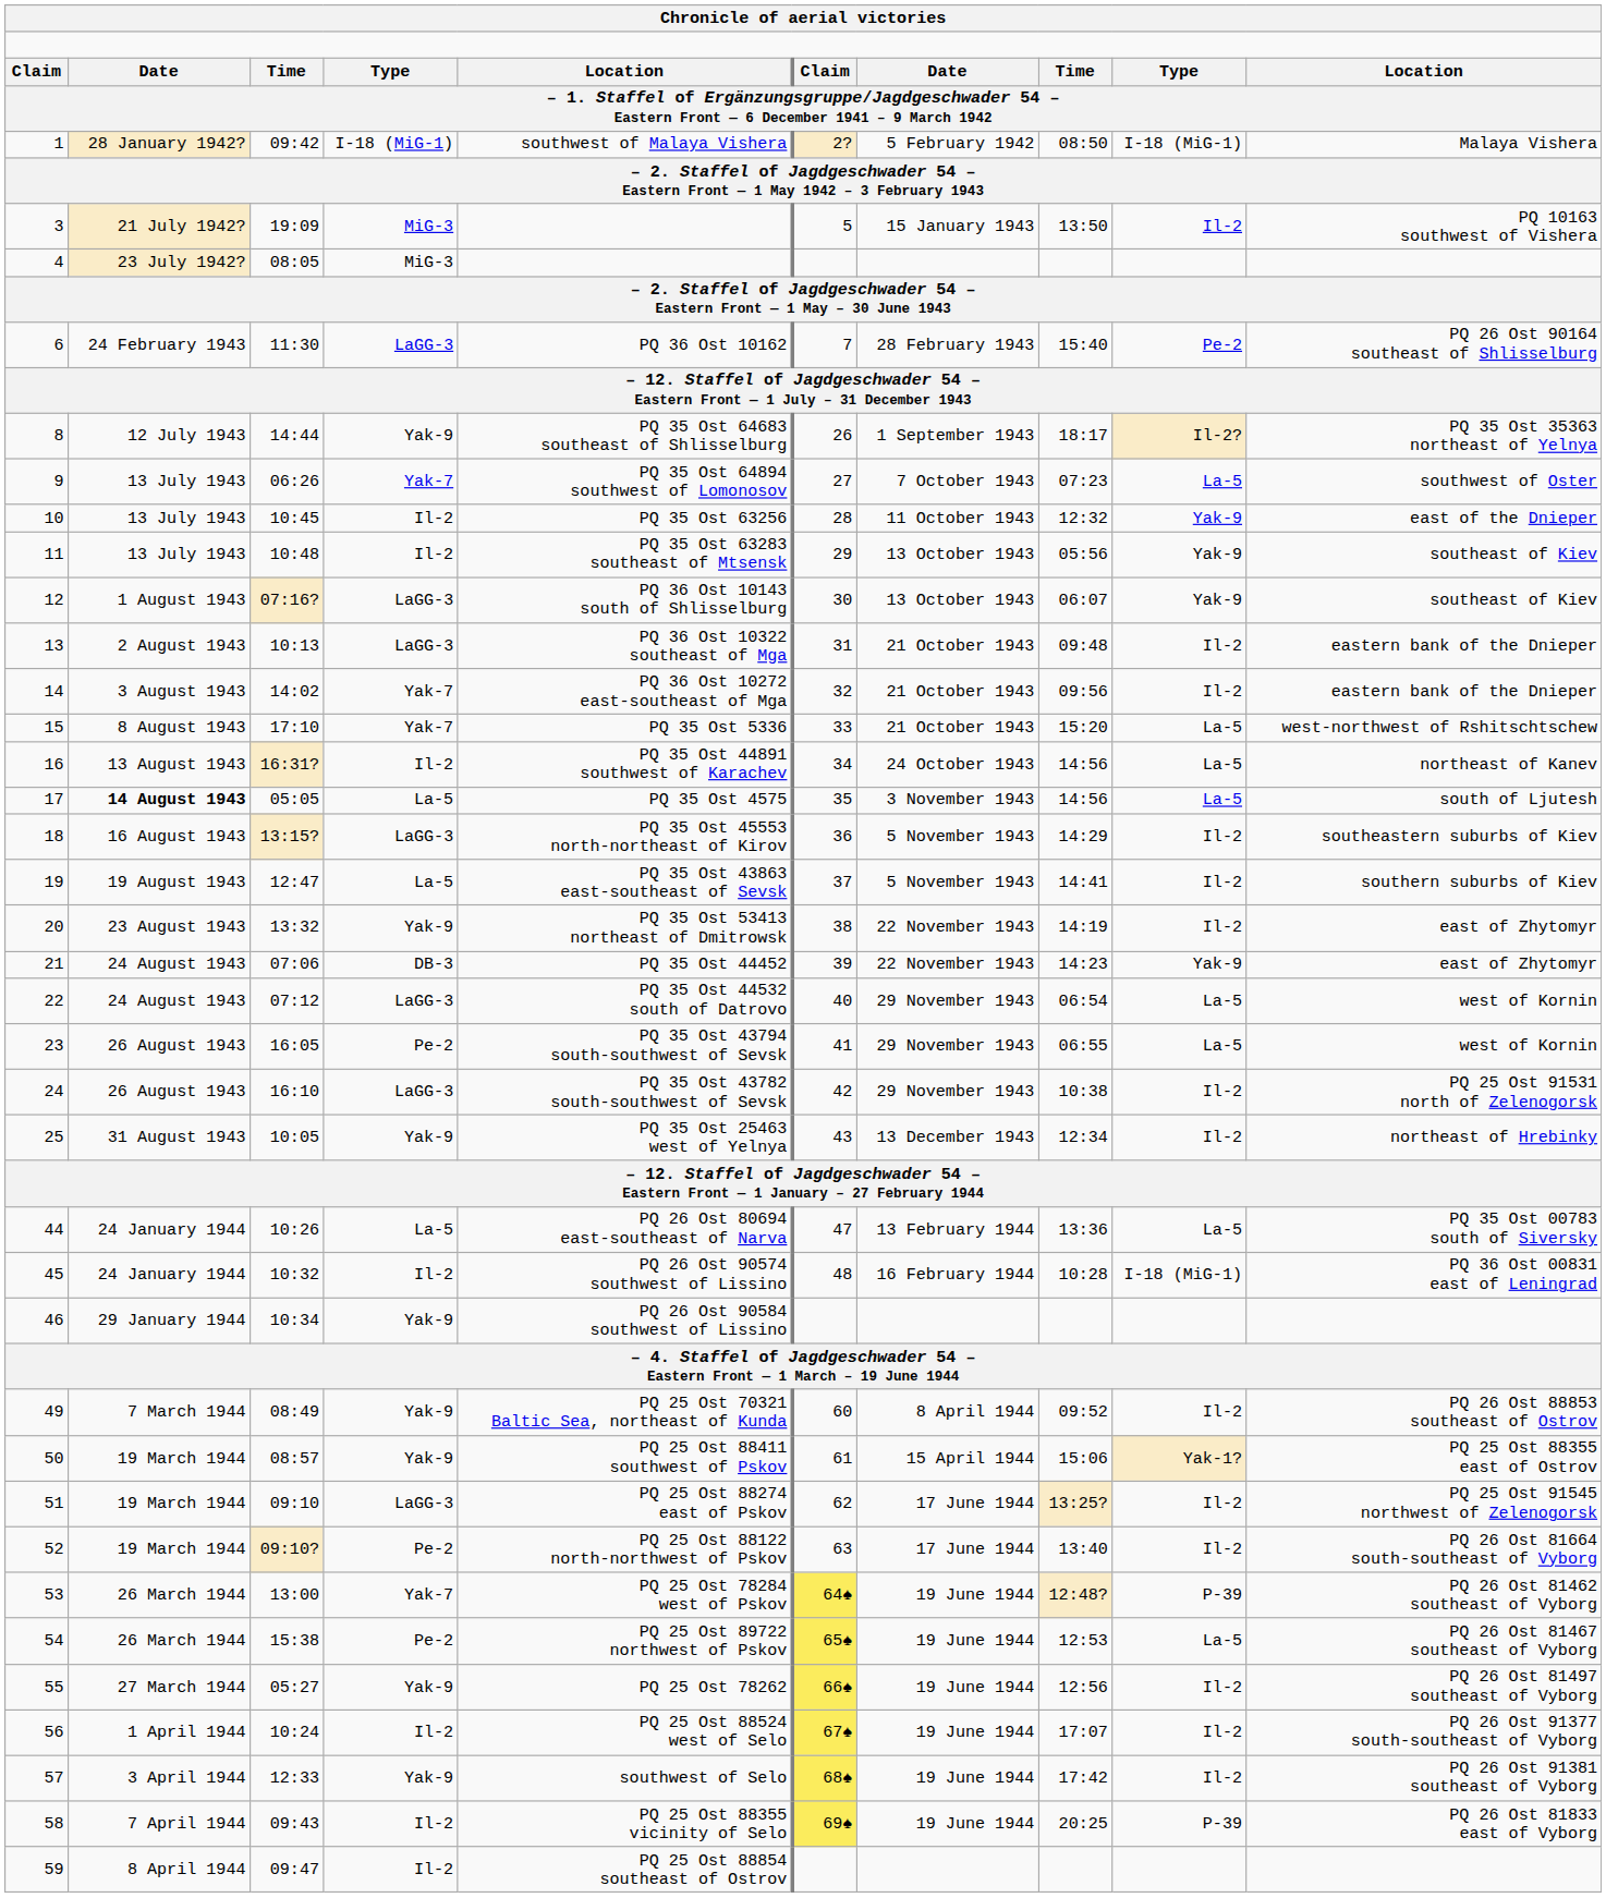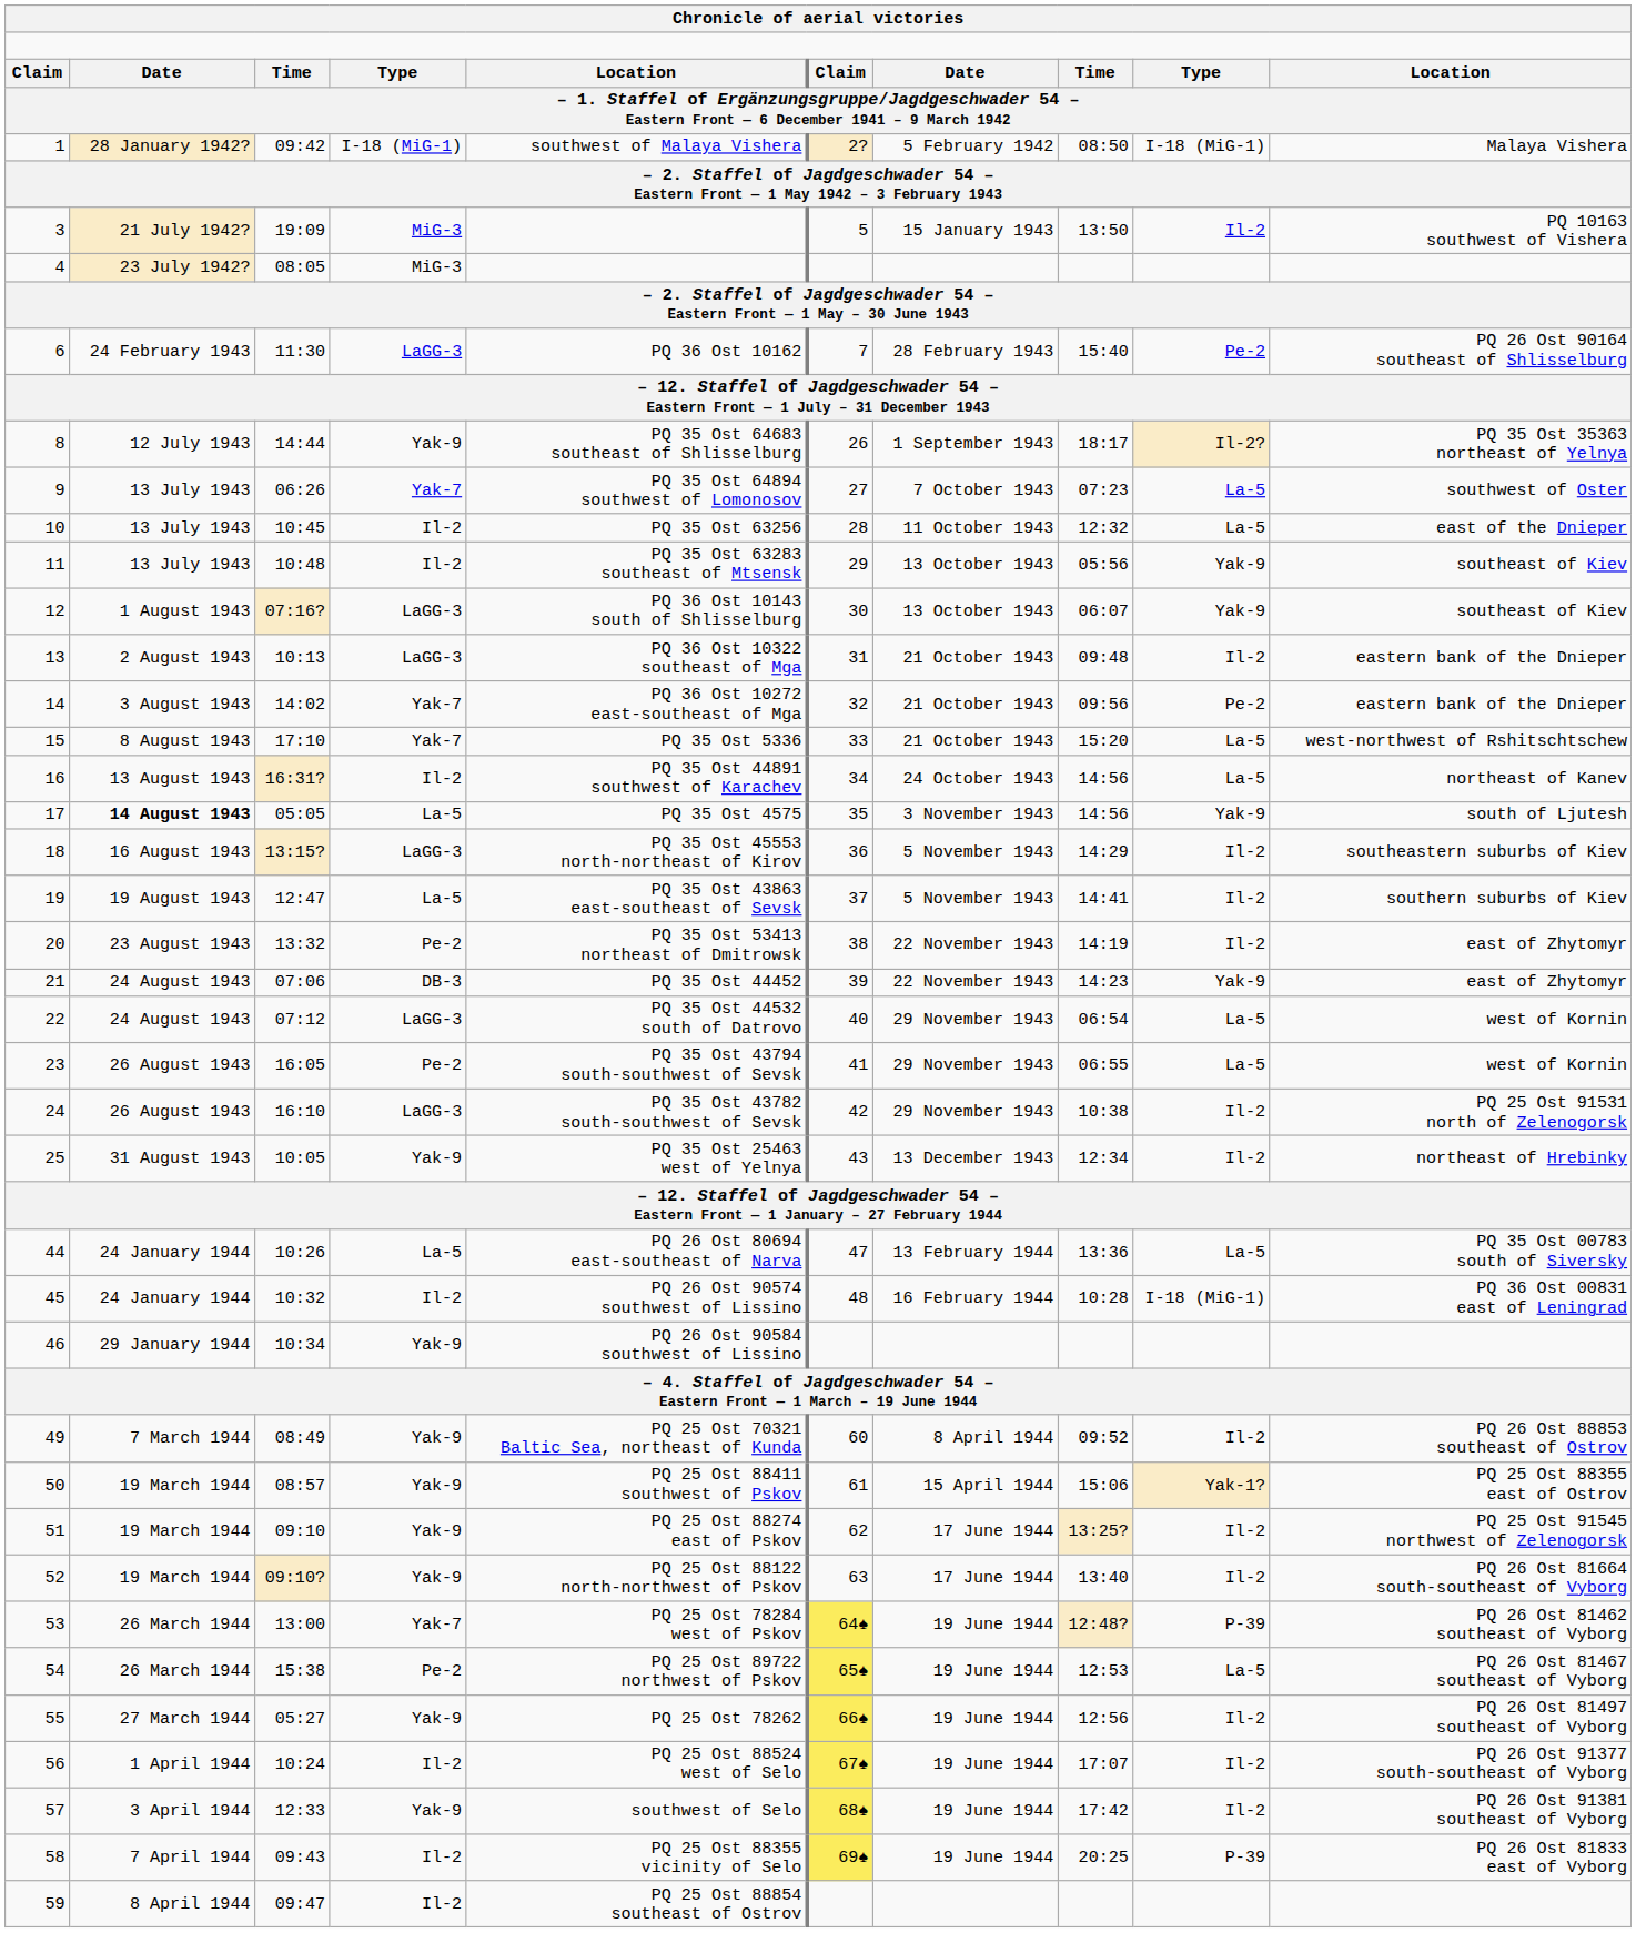10 | column 9: Yak-9 -> La-5
14 | column 9: Il-2 -> Pe-2
17 | column 9: La-5 -> Yak-9
20 | column 4: Yak-9 -> Pe-2
51 | column 4: LaGG-3 -> Yak-9
52 | column 4: Pe-2 -> Yak-9
